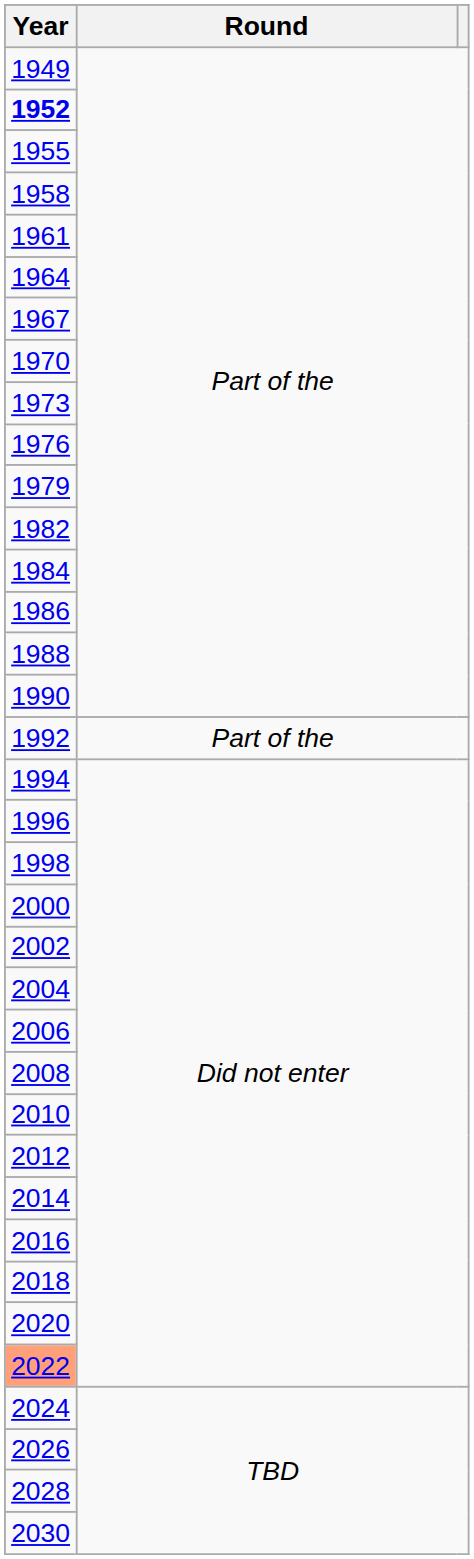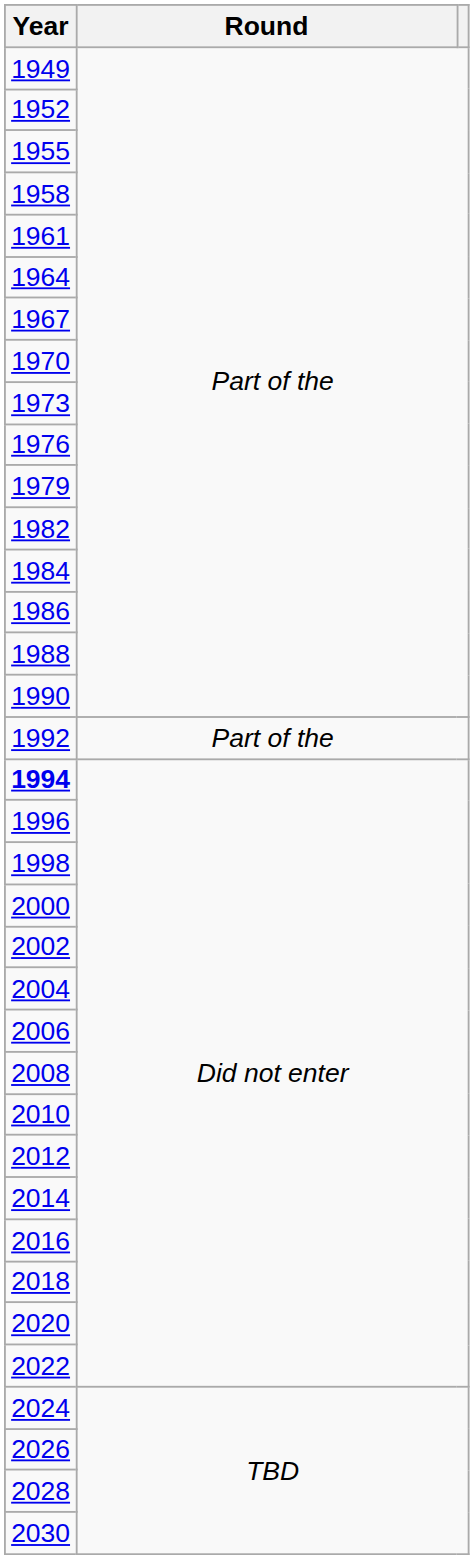1952 | Year: bold -> normal
1994 | Year: normal -> bold
2022 | Year: lightsalmon background -> no background
